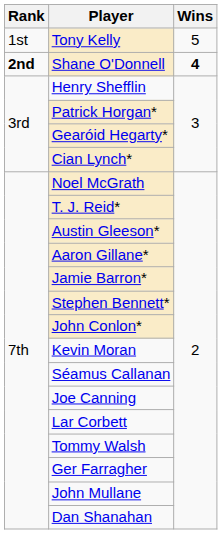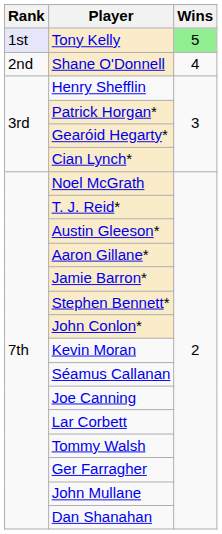Tony Kelly | Rank: no background -> lavender background
Tony Kelly | Wins: no background -> lightgreen background
Shane O'Donnell | Rank: bold -> normal
Shane O'Donnell | Wins: bold -> normal
